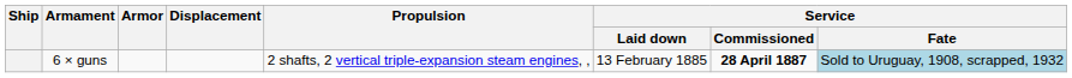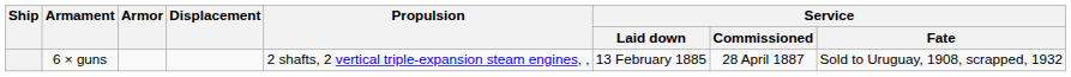6 × guns | Service / Commissioned: bold -> normal
6 × guns | Service / Fate: lightblue background -> no background
